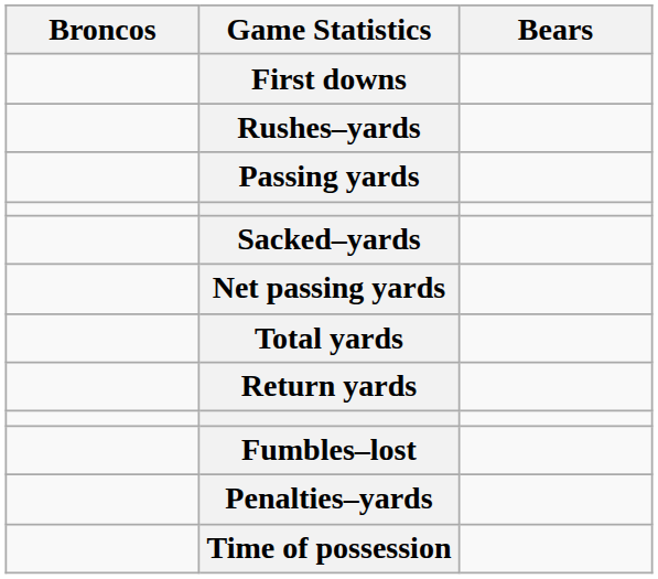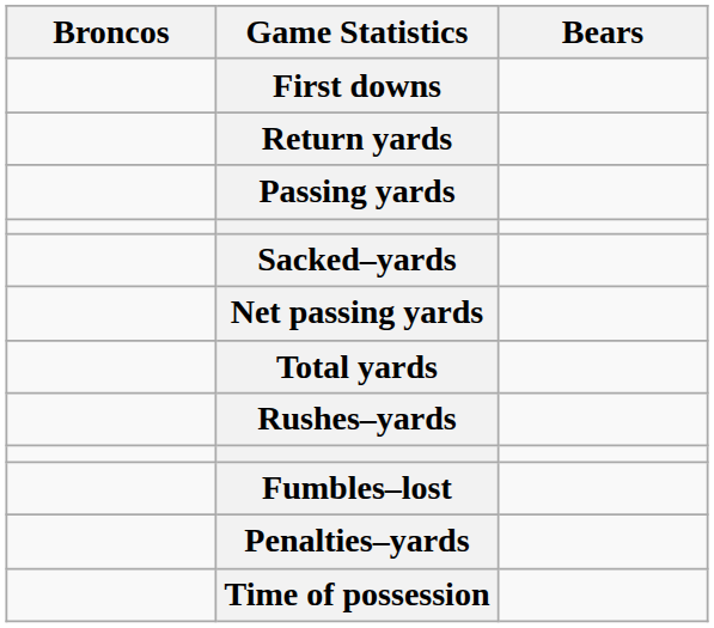rows swapped: Rushes–yards <-> Return yards
